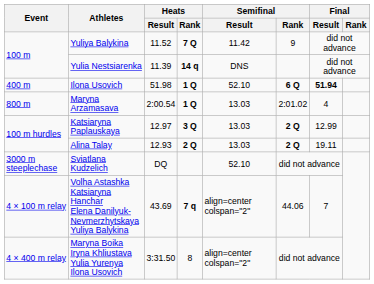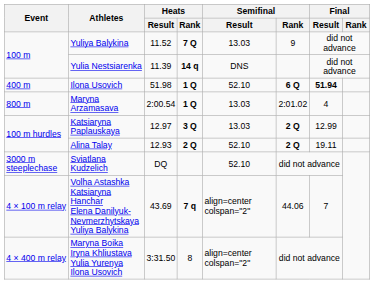Yuliya Balykina | Semifinal / Result: 11.42 -> 13.03
Alina Talay | Semifinal / Result: 13.03 -> 52.10
